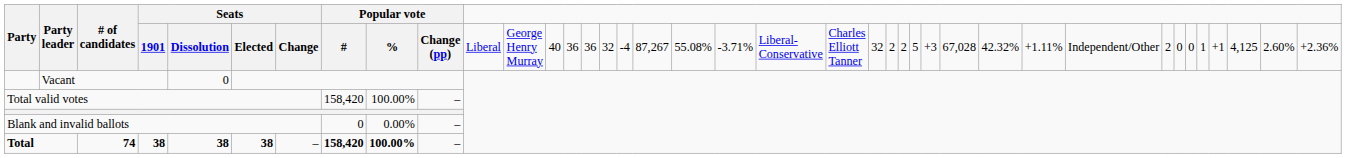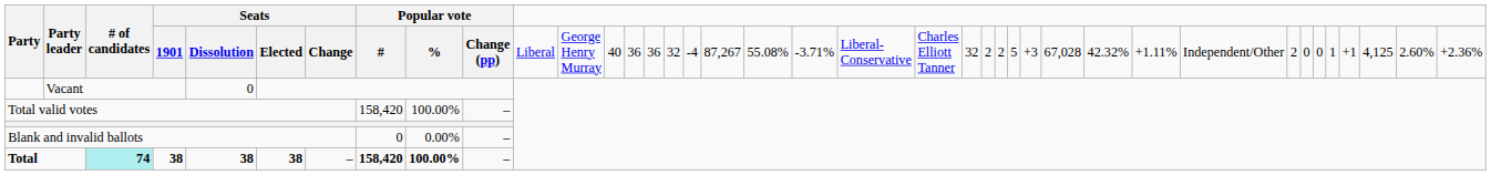Total | # of candidates: no background -> paleturquoise background
